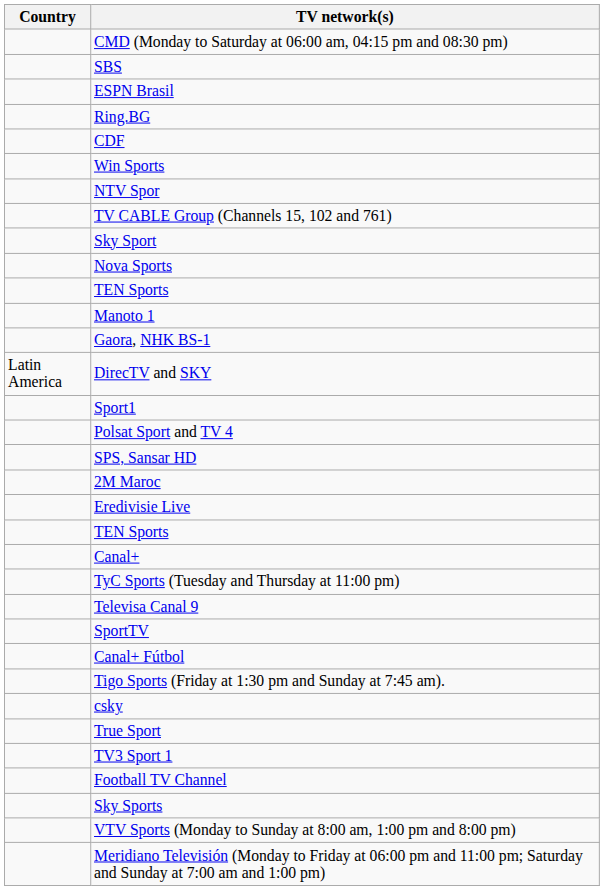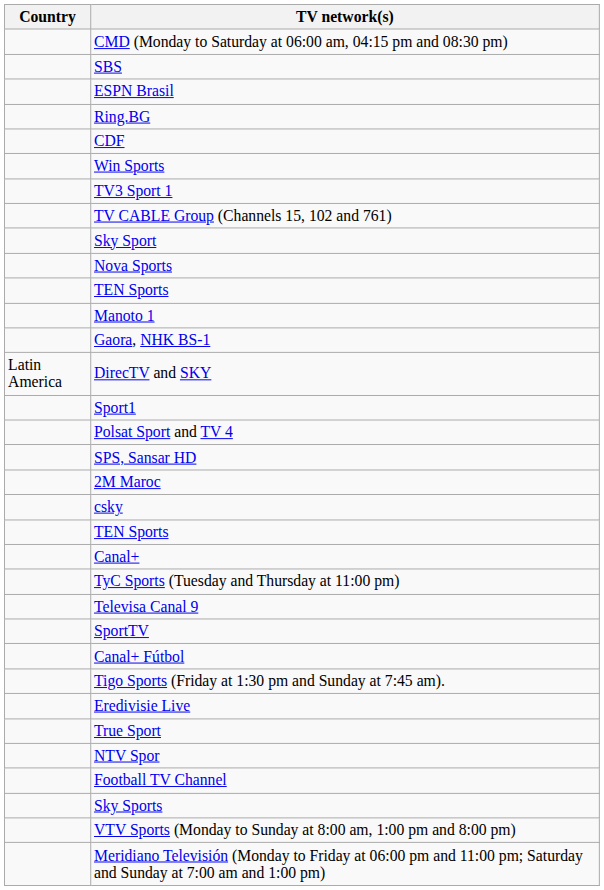row 8 | TV network(s): NTV Spor -> TV3 Sport 1
row 20 | TV network(s): Eredivisie Live -> csky
row 28 | TV network(s): csky -> Eredivisie Live
row 30 | TV network(s): TV3 Sport 1 -> NTV Spor
